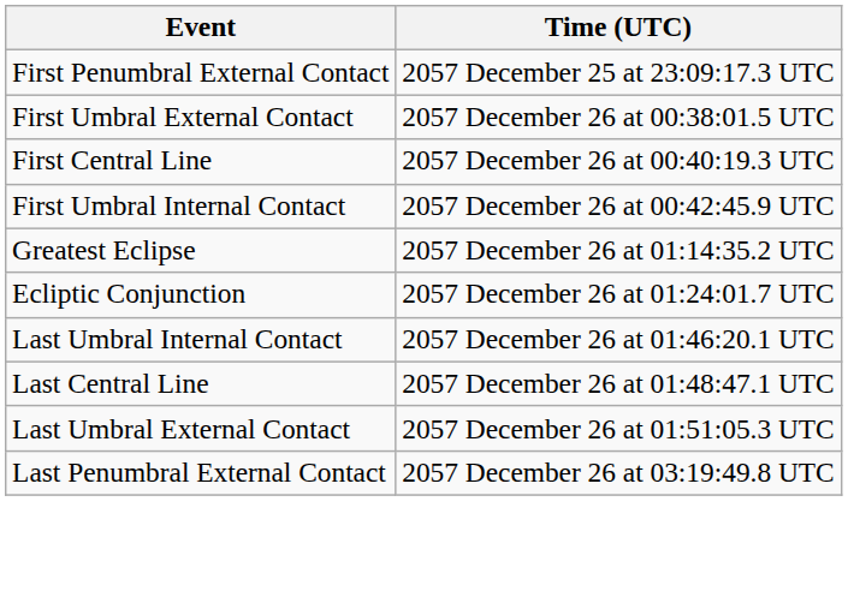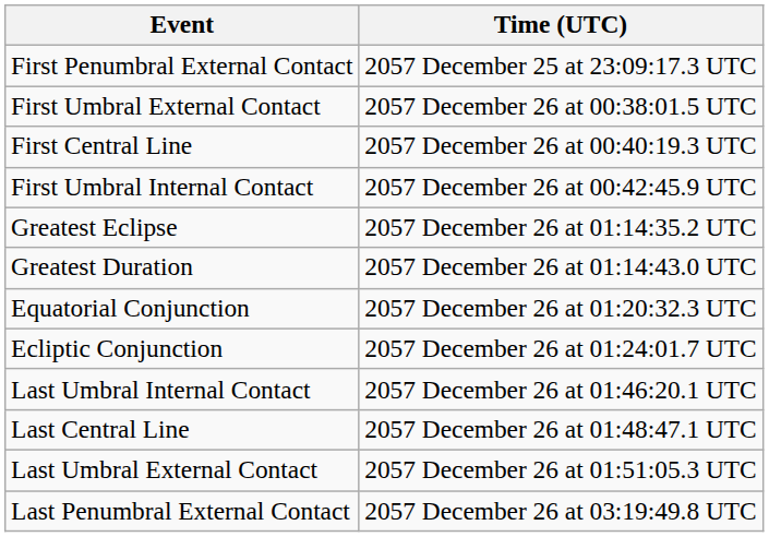+ row: Greatest Duration | 2057 December 26 at 01:14:43.0 UTC
+ row: Equatorial Conjunction | 2057 December 26 at 01:20:32.3 UTC
